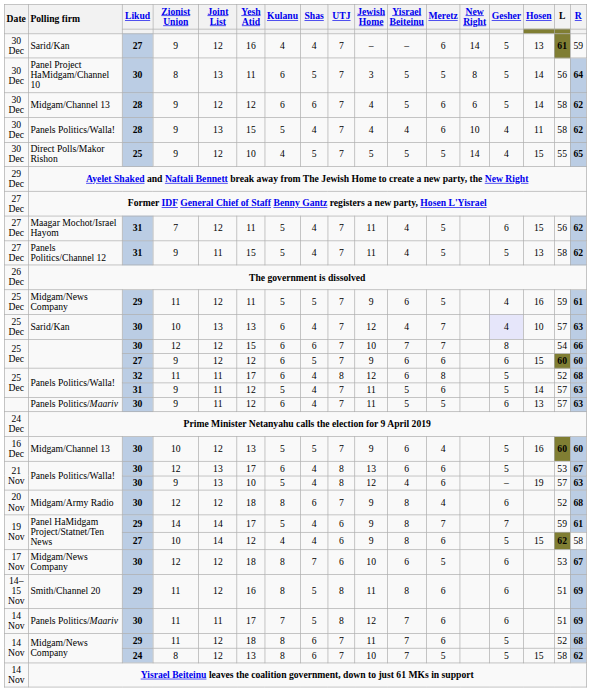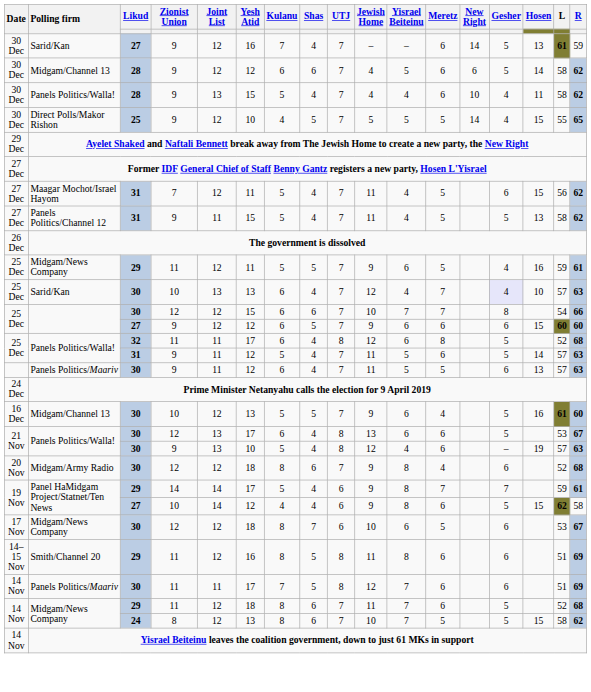Sarid/Kan / 9 | Kulanu: 4 -> 7
- row: 30 Dec | Panel Project HaMidgam/Channel 10 | 30 | 8 | 13 | 11 | 6 | 5 | 7 | 3 | 5 | 5 | 8 | 5 | 14 | 56 | 64
Midgam/Channel 13 / 10 | L: 60 -> 61
